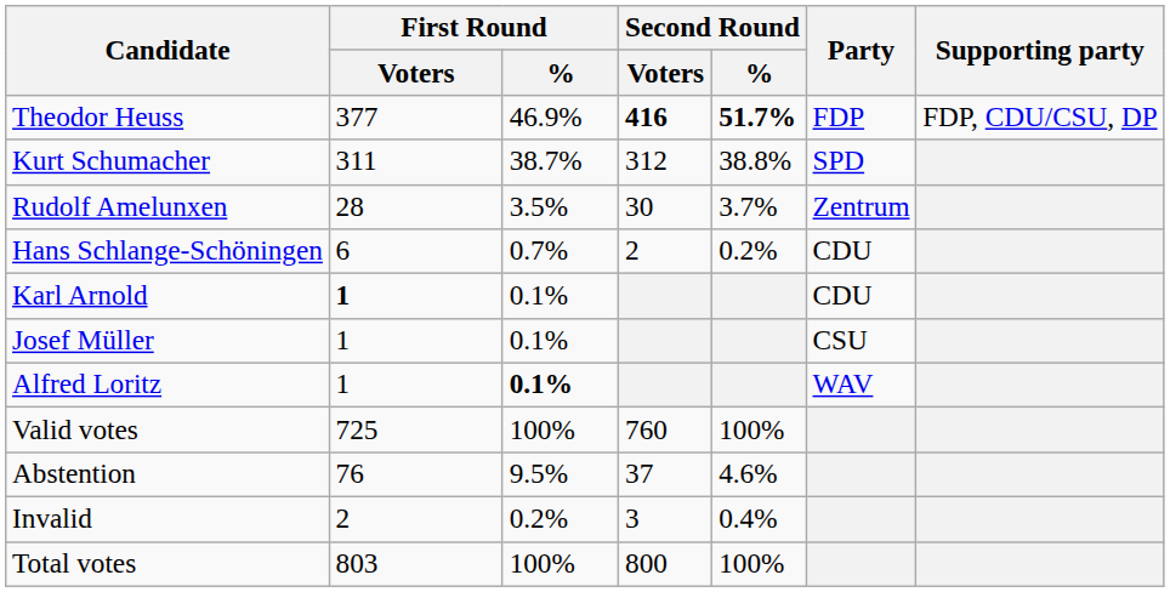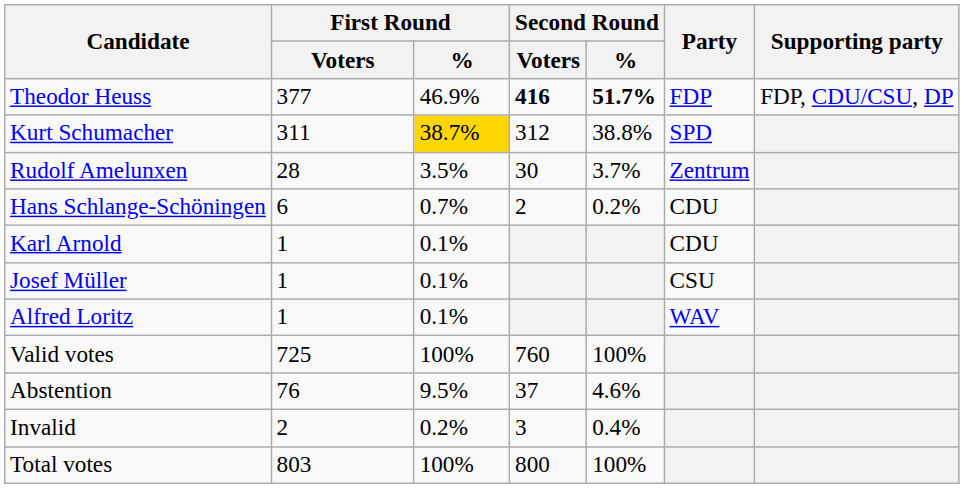Kurt Schumacher | First Round / %: no background -> gold background
Karl Arnold | First Round / Voters: bold -> normal
Alfred Loritz | First Round / %: bold -> normal
